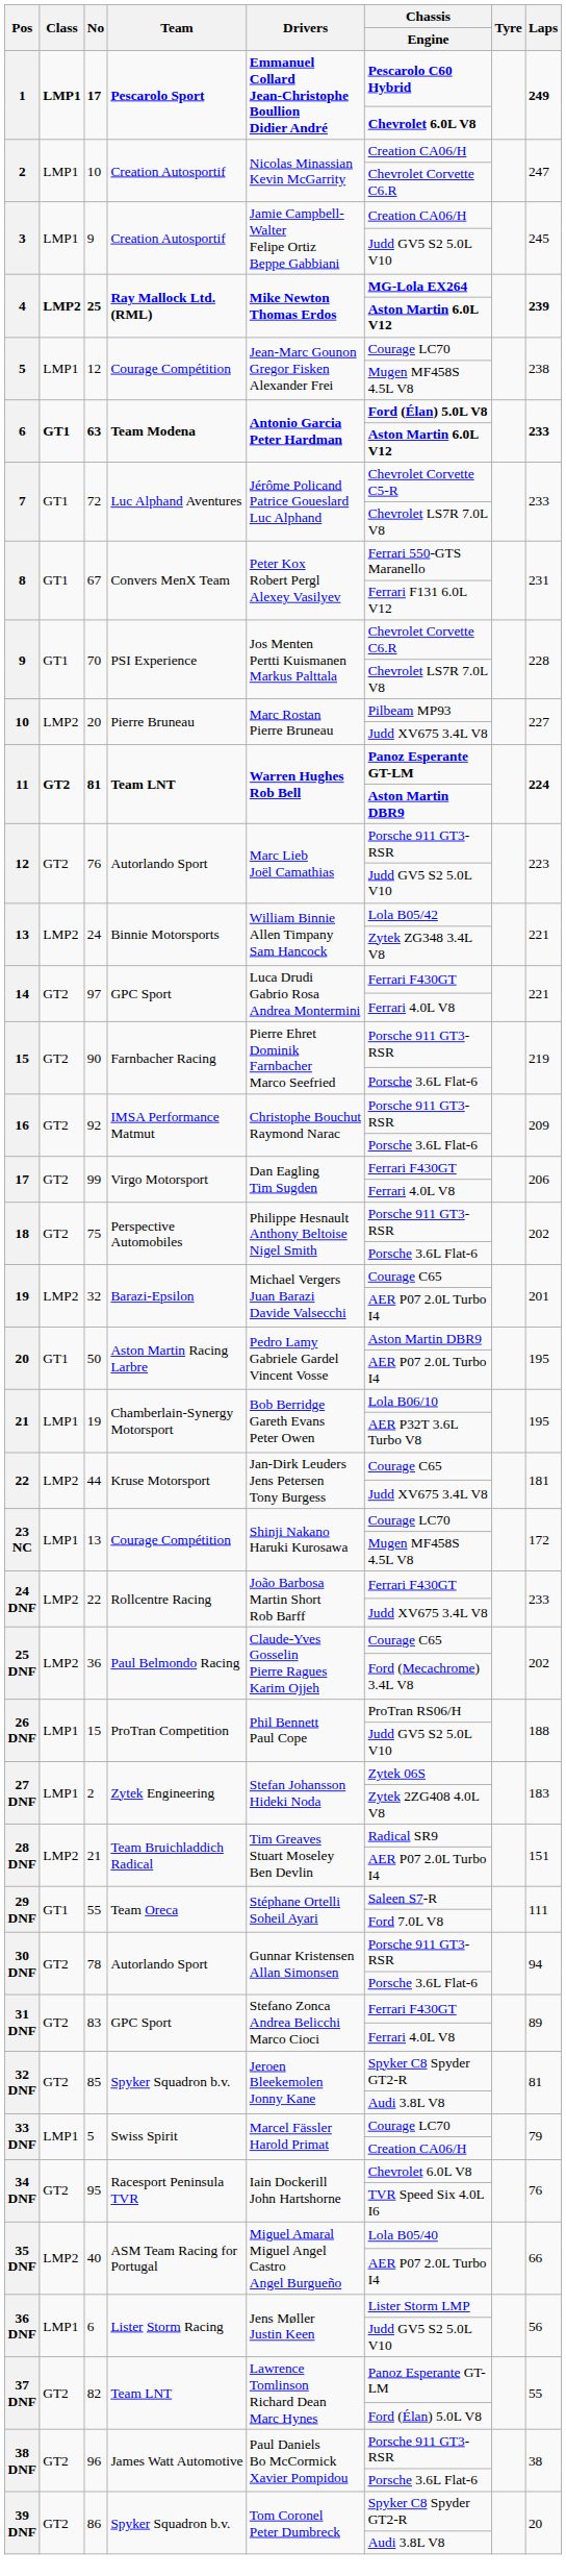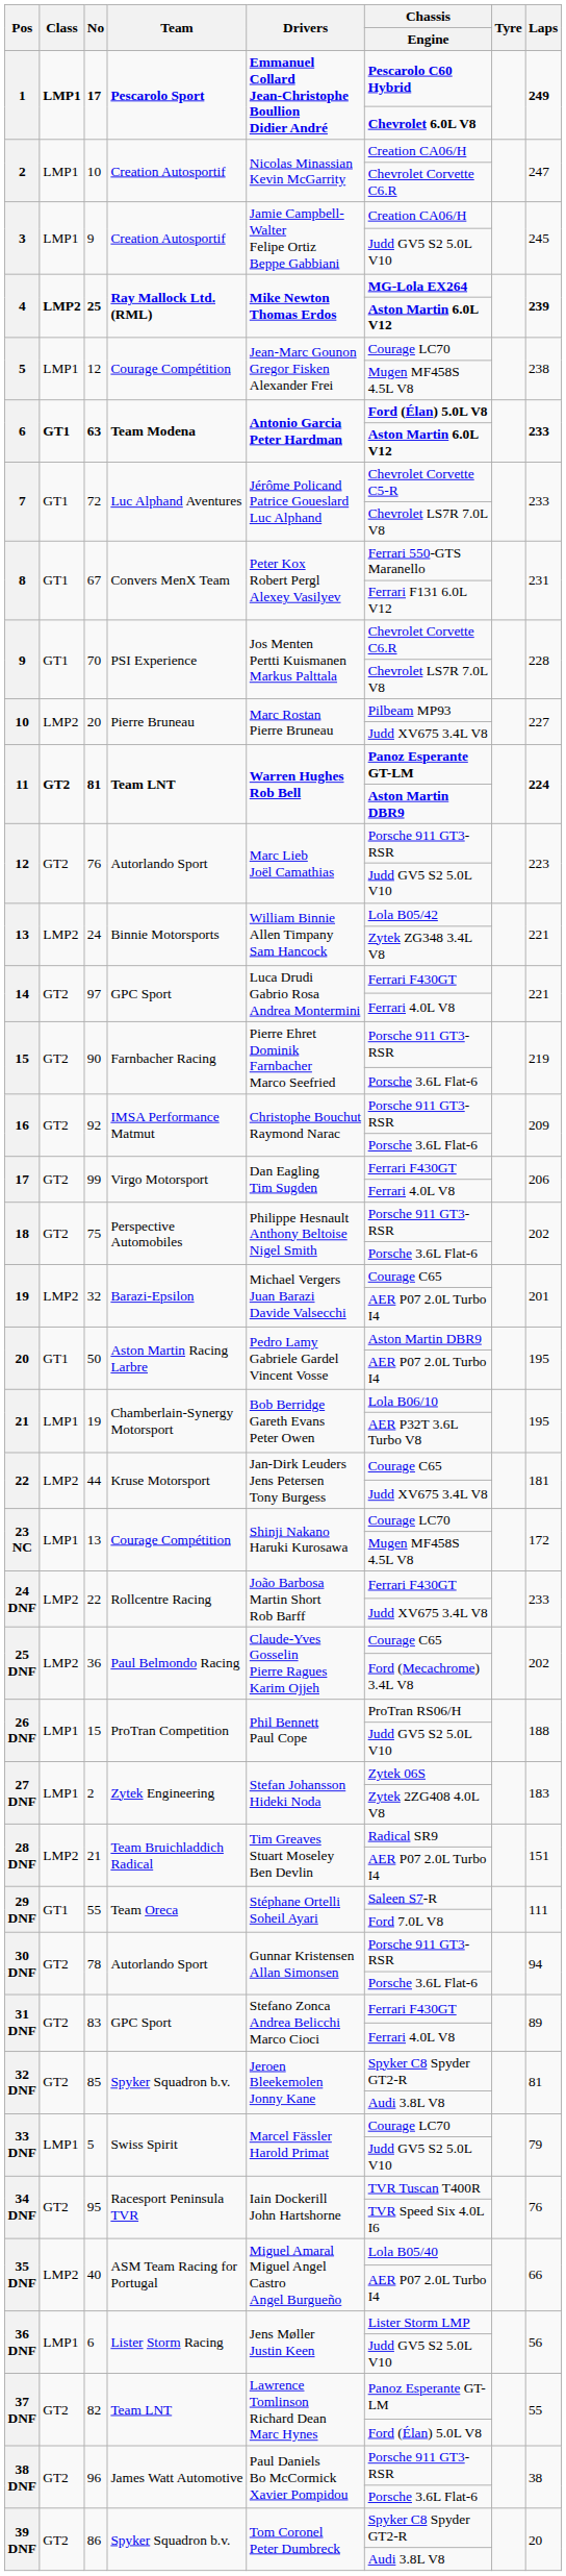row 68 | Chassis / Engine: Creation CA06/H -> Judd GV5 S2 5.0L V10
row 69 | Chassis / Engine: Chevrolet 6.0L V8 -> TVR Tuscan T400R
